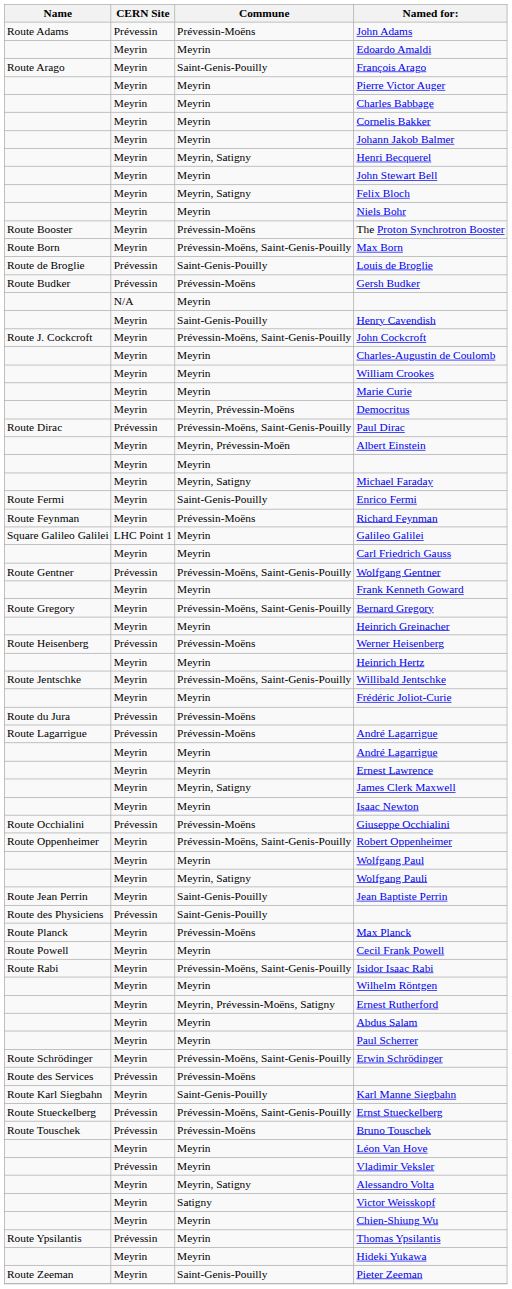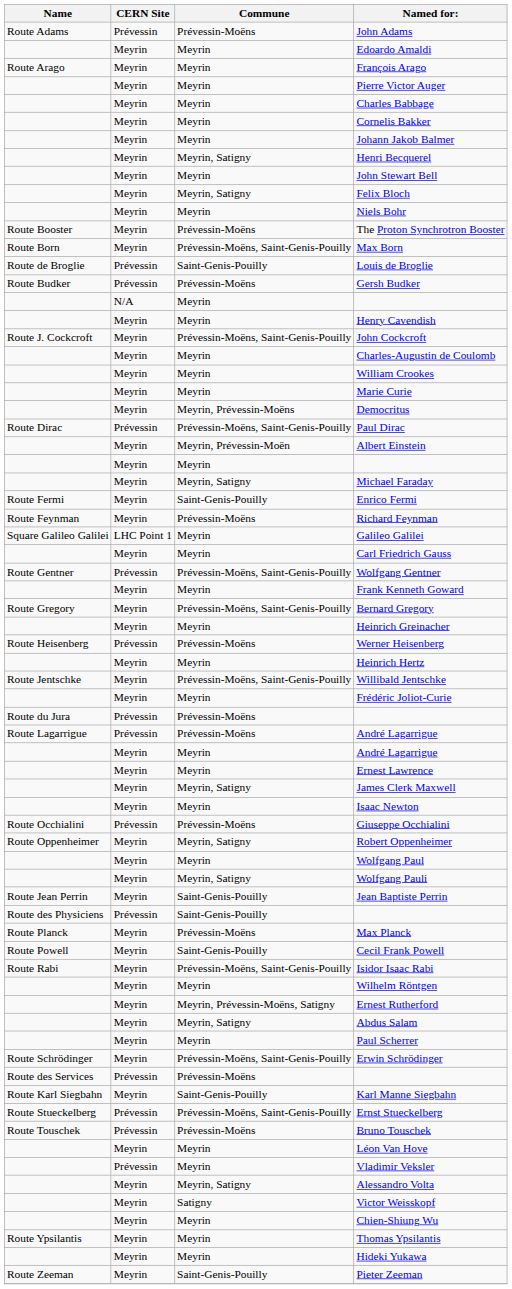François Arago | Commune: Saint-Genis-Pouilly -> Meyrin
Henry Cavendish | Commune: Saint-Genis-Pouilly -> Meyrin
Robert Oppenheimer | Commune: Prévessin-Moëns, Saint-Genis-Pouilly -> Meyrin, Satigny
Cecil Frank Powell | Commune: Meyrin -> Saint-Genis-Pouilly
Abdus Salam | Commune: Meyrin -> Meyrin, Satigny
Thomas Ypsilantis | CERN Site: Prévessin -> Meyrin
